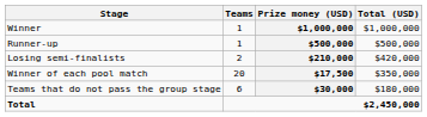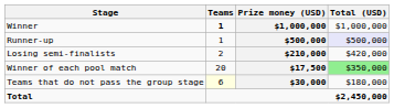Winner | Teams: normal -> bold
Runner-up | Total (USD): no background -> lavender background
Winner of each pool match | Total (USD): no background -> lightgreen background
Teams that do not pass the group stage | Teams: no background -> lightyellow background
